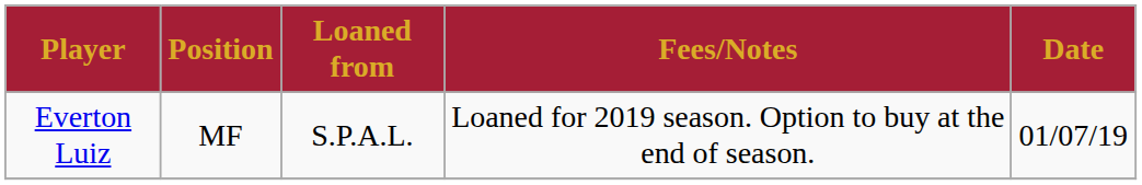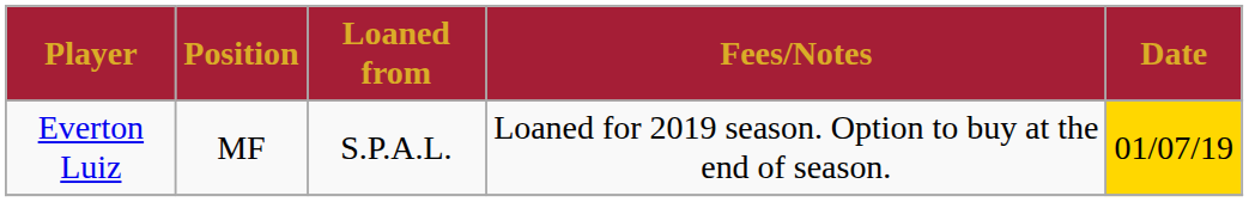Everton Luiz | Date: no background -> gold background
